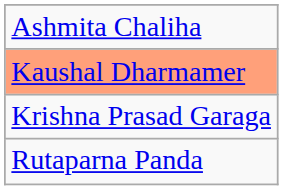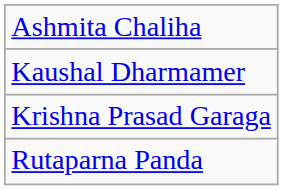row 2 | column 1: lightsalmon background -> no background
